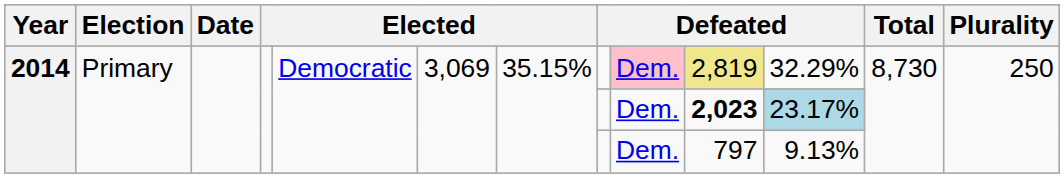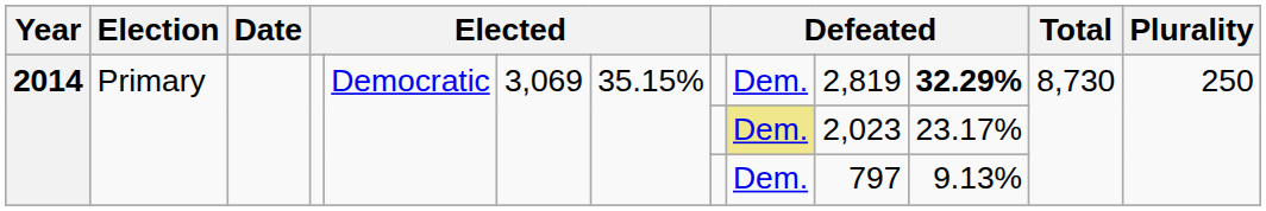row 2 | column 9: pink background -> no background
row 2 | column 10: khaki background -> no background
row 2 | column 11: normal -> bold
row 3 | column 9: no background -> khaki background
row 3 | column 10: bold -> normal
row 3 | column 11: lightblue background -> no background
